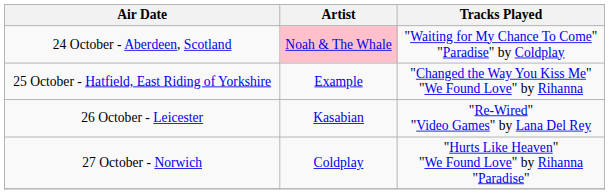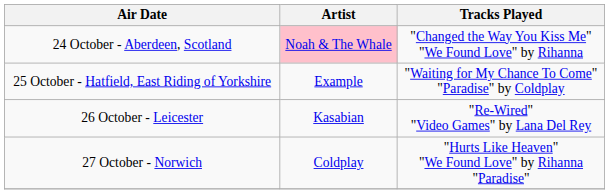24 October - Aberdeen, Scotland | Tracks Played: "Waiting for My Chance To Come" "Paradise" by Coldplay -> "Changed the Way You Kiss Me" "We Found Love" by Rihanna
25 October - Hatfield, East Riding of Yorkshire | Tracks Played: "Changed the Way You Kiss Me" "We Found Love" by Rihanna -> "Waiting for My Chance To Come" "Paradise" by Coldplay
